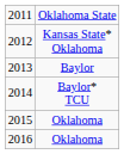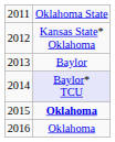2014 | column 2: no background -> lavender background
2015 | column 2: normal -> bold
